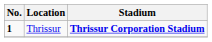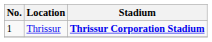Thrissur | No.: bold -> normal
